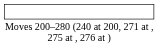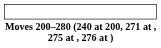row 1 | column 1: normal -> bold
